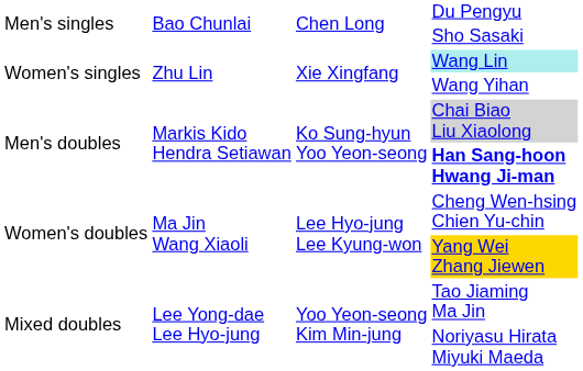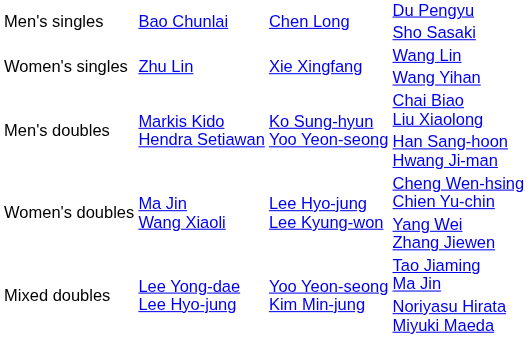Wang Lin | column 4: paleturquoise background -> no background
Chai Biao Liu Xiaolong | column 4: lightgrey background -> no background
Han Sang-hoon Hwang Ji-man | column 4: bold -> normal
Yang Wei Zhang Jiewen | column 4: gold background -> no background
